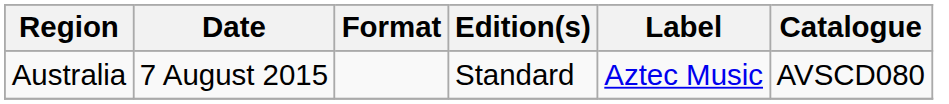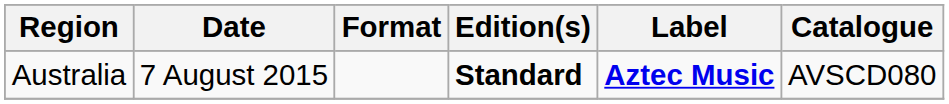Australia | Edition(s): normal -> bold
Australia | Label: normal -> bold
